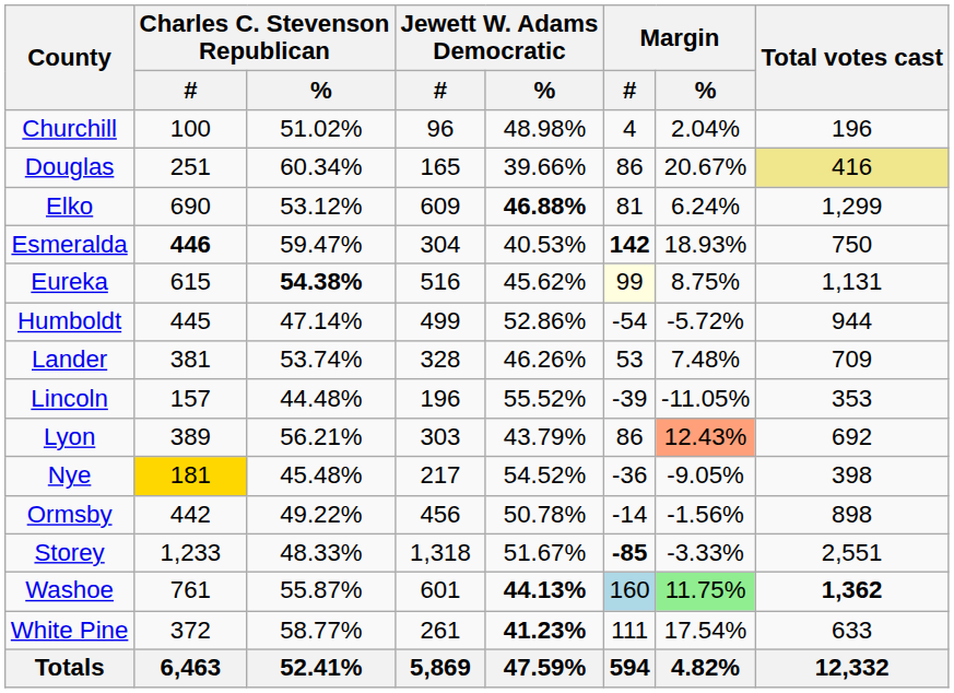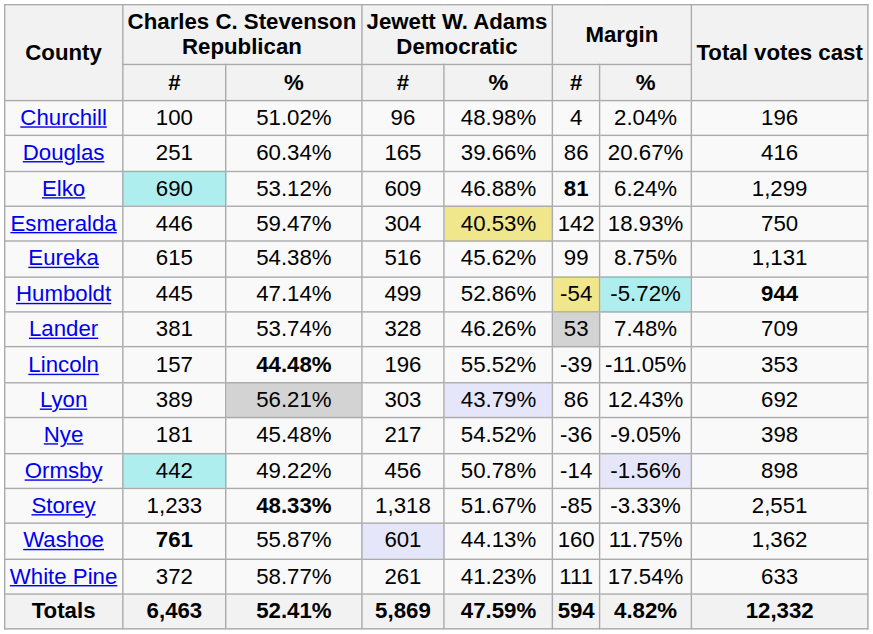Douglas | Total votes cast: khaki background -> no background
Elko | Charles C. Stevenson Republican / #: no background -> paleturquoise background
Elko | Jewett W. Adams Democratic / %: bold -> normal
Elko | Margin / #: normal -> bold
Esmeralda | Charles C. Stevenson Republican / #: bold -> normal
Esmeralda | Jewett W. Adams Democratic / %: no background -> khaki background
Esmeralda | Margin / #: bold -> normal
Eureka | Charles C. Stevenson Republican / %: bold -> normal
Eureka | Margin / #: lightyellow background -> no background
Humboldt | Margin / #: no background -> khaki background
Humboldt | Margin / %: no background -> paleturquoise background
Humboldt | Total votes cast: normal -> bold
Lander | Margin / #: no background -> lightgrey background
Lincoln | Charles C. Stevenson Republican / %: normal -> bold
Lyon | Charles C. Stevenson Republican / %: no background -> lightgrey background
Lyon | Jewett W. Adams Democratic / %: no background -> lavender background
Lyon | Margin / %: lightsalmon background -> no background
Nye | Charles C. Stevenson Republican / #: gold background -> no background
Ormsby | Charles C. Stevenson Republican / #: no background -> paleturquoise background
Ormsby | Margin / %: no background -> lavender background
Storey | Charles C. Stevenson Republican / %: normal -> bold
Storey | Margin / #: bold -> normal
Washoe | Charles C. Stevenson Republican / #: normal -> bold
Washoe | Jewett W. Adams Democratic / #: no background -> lavender background
Washoe | Jewett W. Adams Democratic / %: bold -> normal
Washoe | Margin / #: lightblue background -> no background
Washoe | Margin / %: lightgreen background -> no background
Washoe | Total votes cast: bold -> normal
White Pine | Jewett W. Adams Democratic / %: bold -> normal
